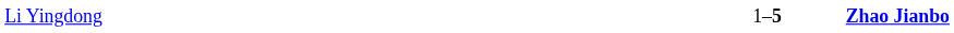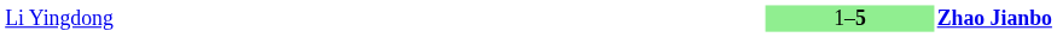Li Yingdong | column 2: no background -> lightgreen background
